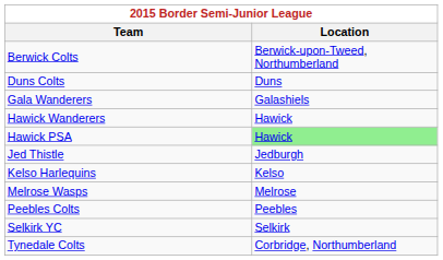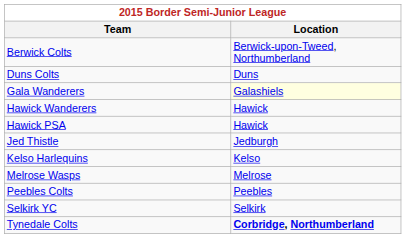Gala Wanderers | Location: no background -> lightyellow background
Hawick PSA | Location: lightgreen background -> no background
Tynedale Colts | Location: normal -> bold
